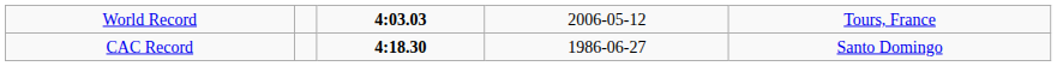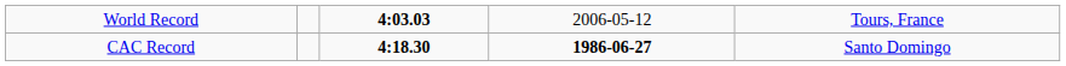CAC Record | column 4: normal -> bold
